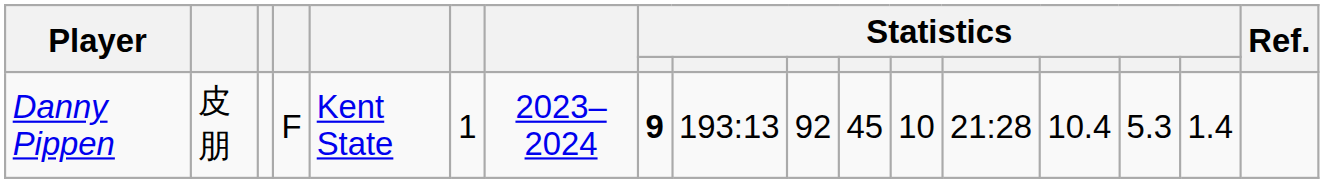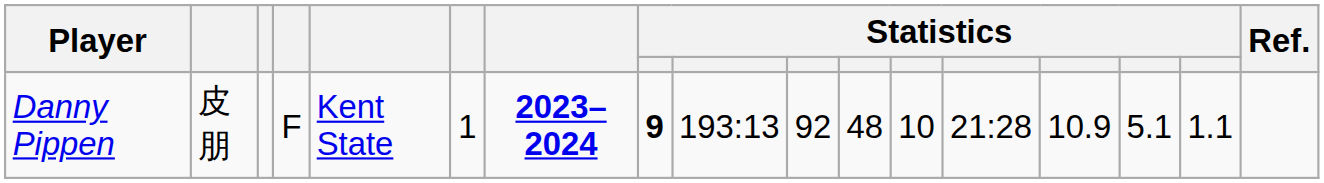Danny Pippen | column 7: normal -> bold
Danny Pippen | column 11: 45 -> 48
Danny Pippen | column 14: 10.4 -> 10.9
Danny Pippen | column 15: 5.3 -> 5.1
Danny Pippen | column 16: 1.4 -> 1.1
